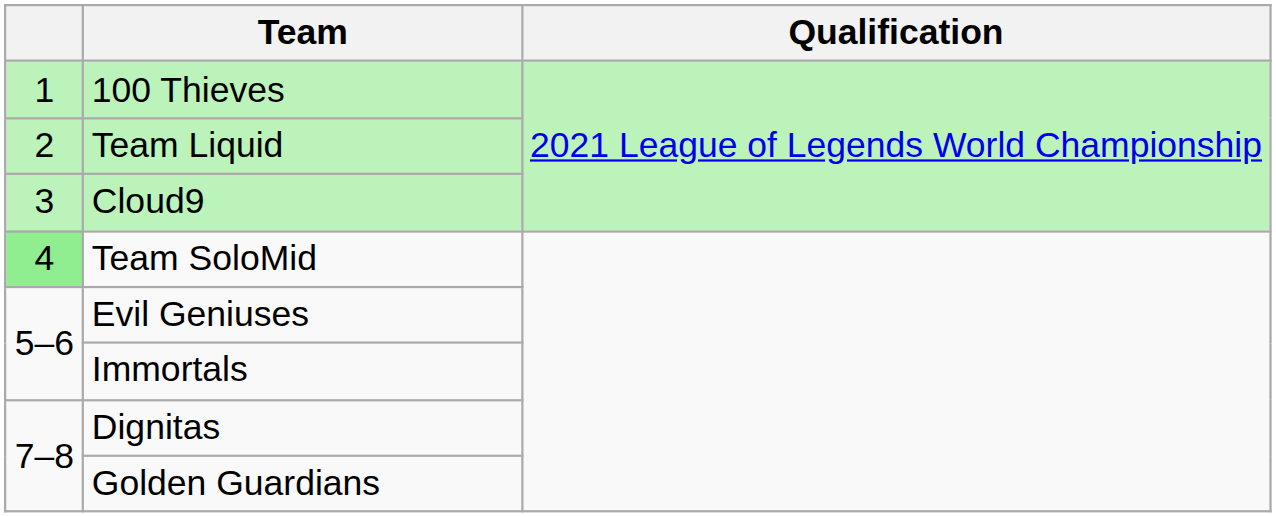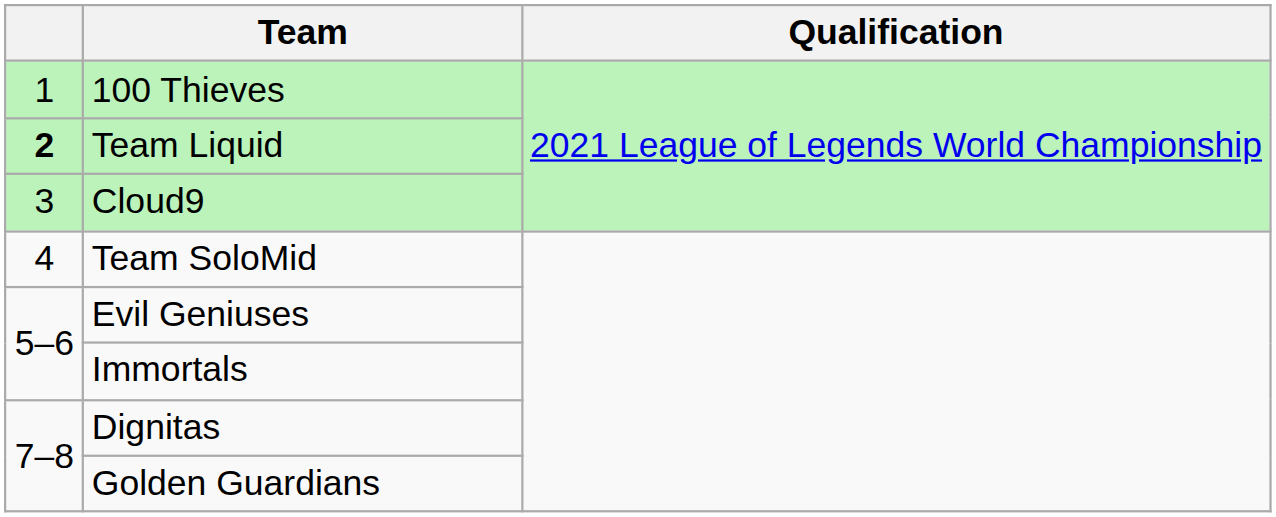Team Liquid | column 1: normal -> bold
Team SoloMid | column 1: lightgreen background -> no background
